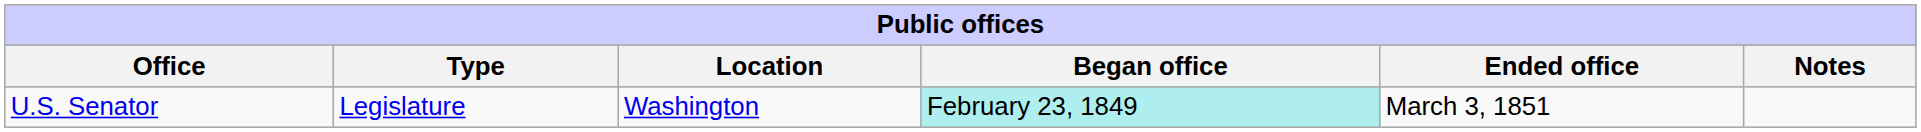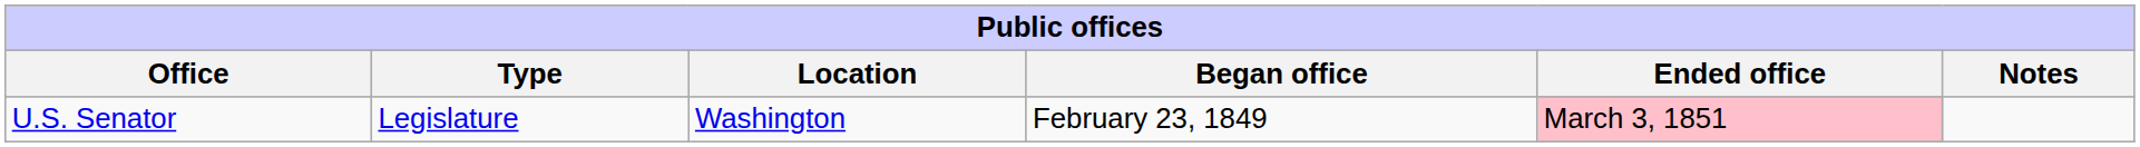U.S. Senator | Began office: paleturquoise background -> no background
U.S. Senator | Ended office: no background -> pink background
